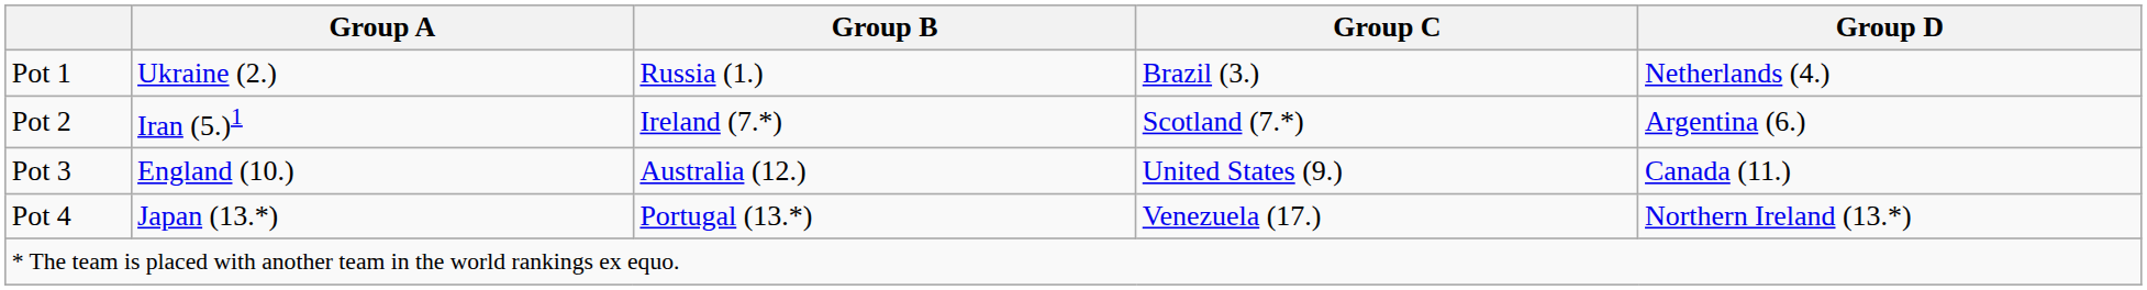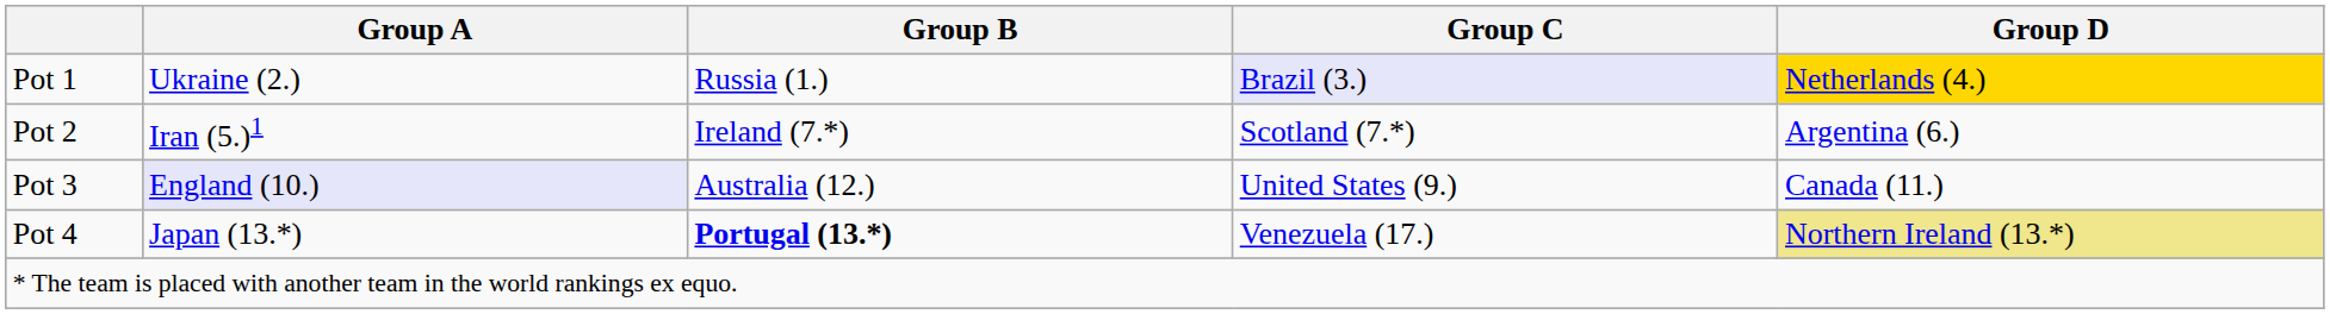Pot 1 | Group C: no background -> lavender background
Pot 1 | Group D: no background -> gold background
Pot 3 | Group A: no background -> lavender background
Pot 4 | Group B: normal -> bold
Pot 4 | Group D: no background -> khaki background
